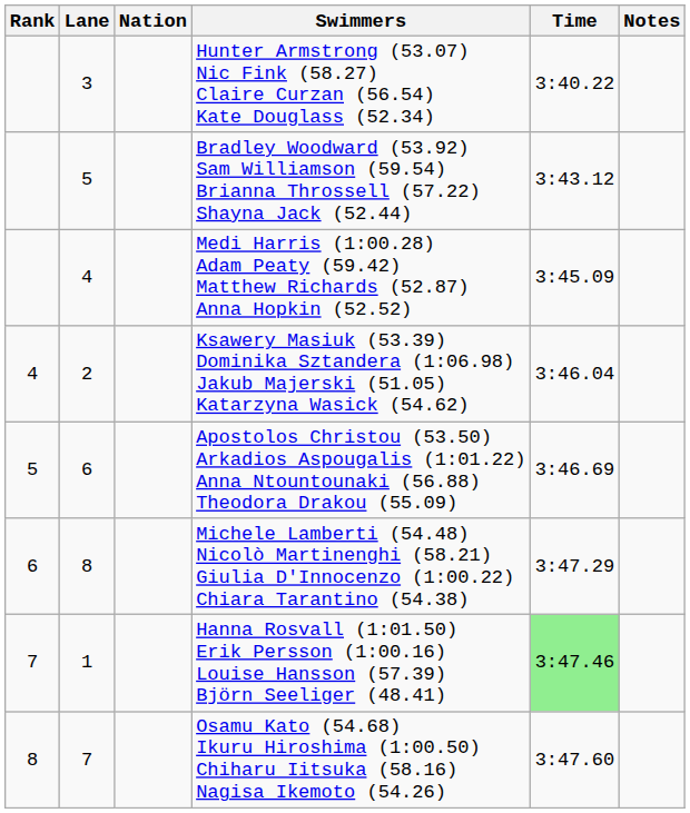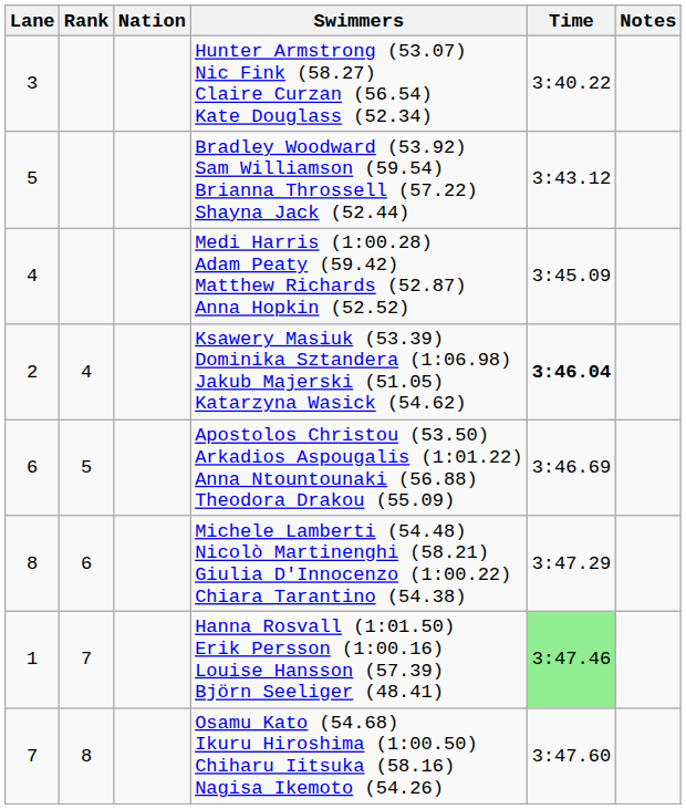columns swapped: Rank <-> Lane
row 5 | Time: normal -> bold
